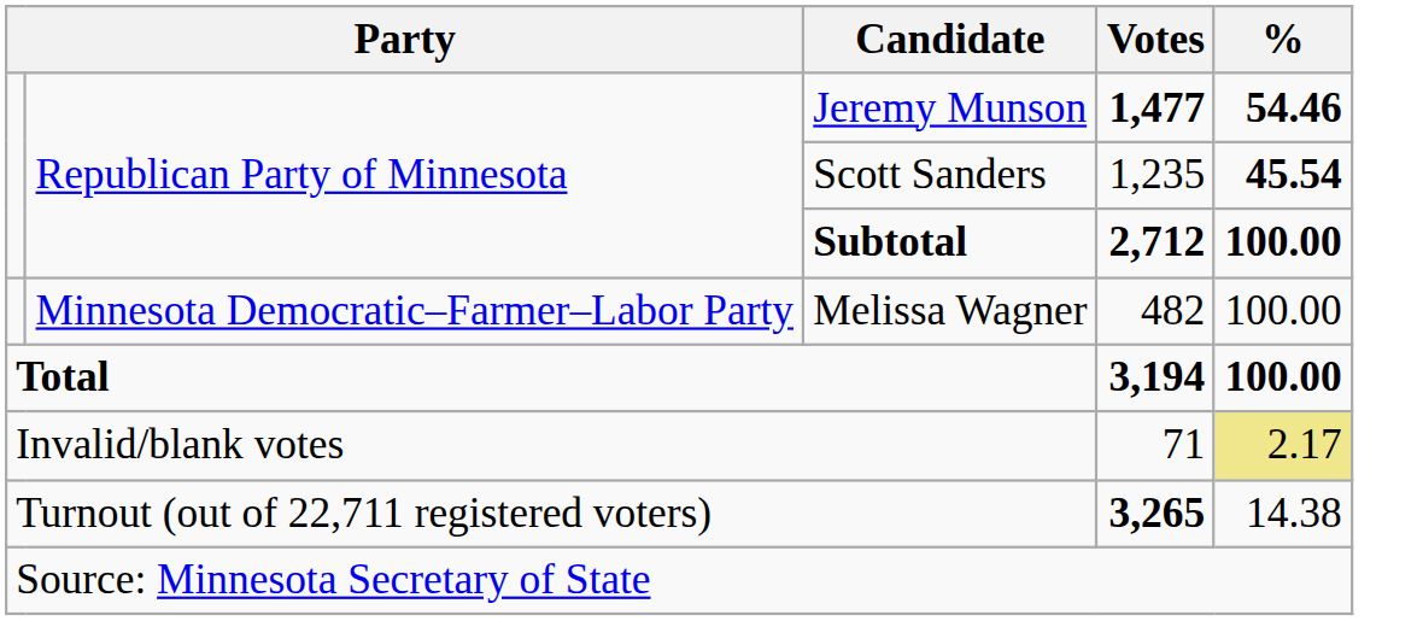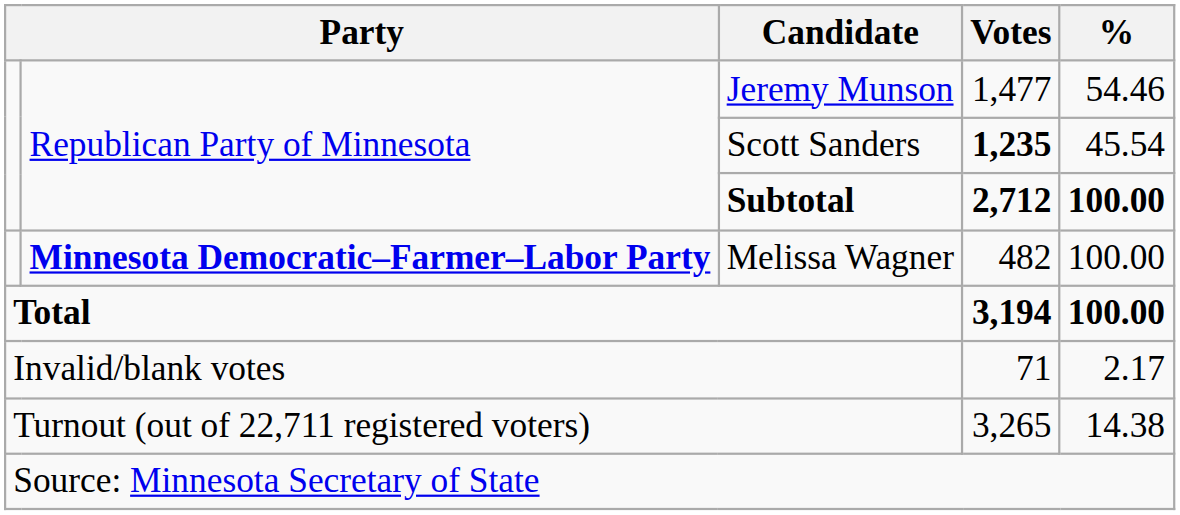Jeremy Munson | Votes: bold -> normal
Jeremy Munson | %: bold -> normal
Scott Sanders | Votes: normal -> bold
Scott Sanders | %: bold -> normal
Melissa Wagner | column 2: normal -> bold
Invalid/blank votes | %: khaki background -> no background
Turnout (out of 22,711 registered voters) | Votes: bold -> normal
